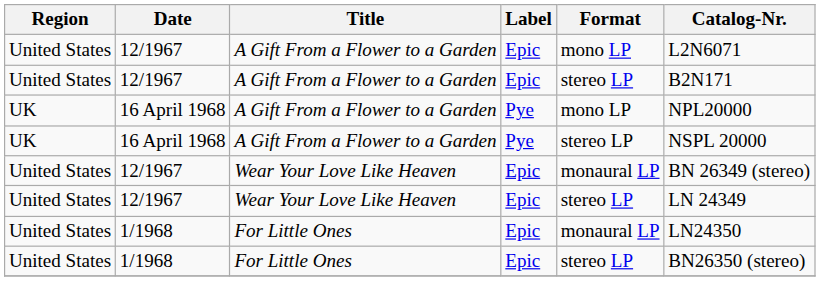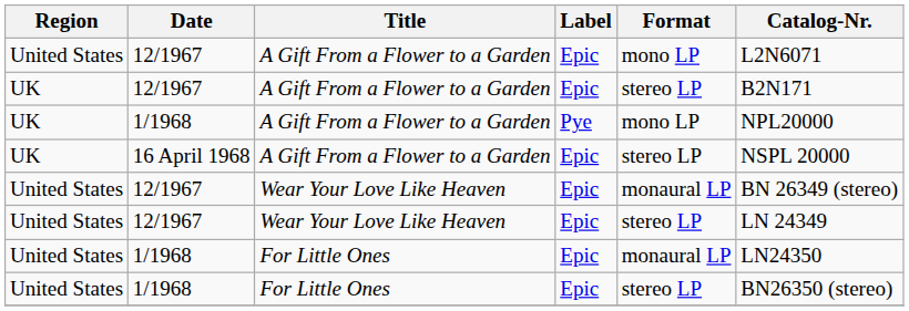row 3 | Region: United States -> UK
row 4 | Date: 16 April 1968 -> 1/1968
row 5 | Label: Pye -> Epic
